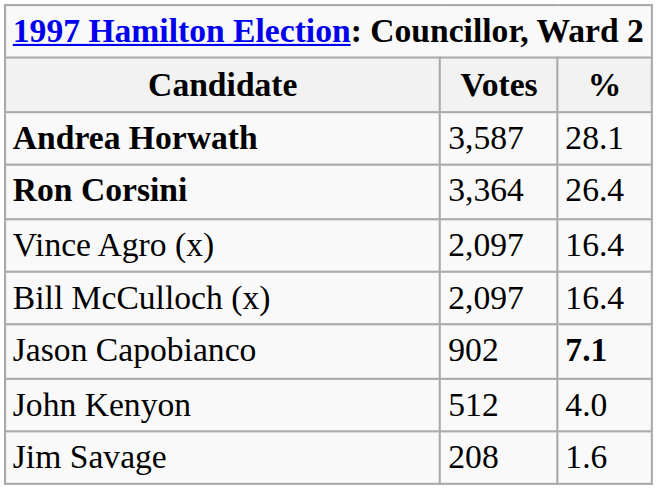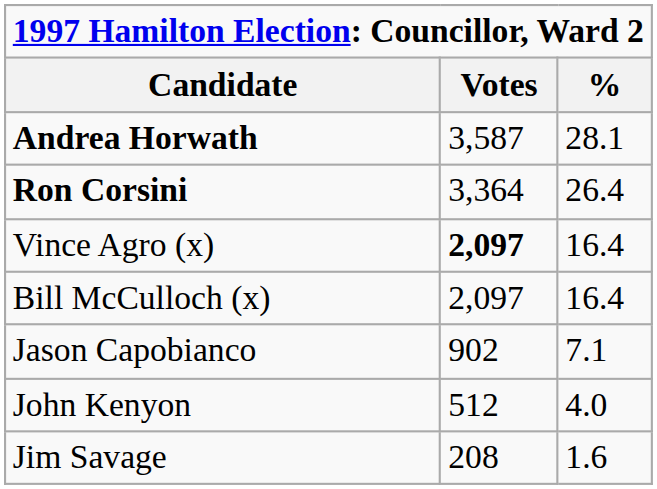Vince Agro (x) | Votes: normal -> bold
Jason Capobianco | %: bold -> normal
